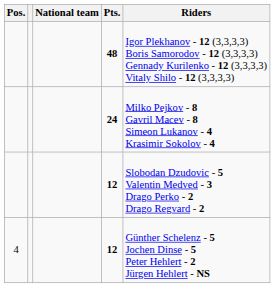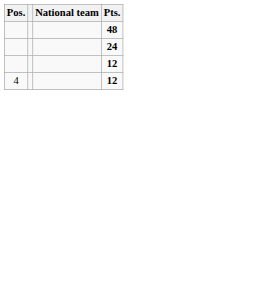- column: Riders | Igor Plekhanov - 12 (3,3,3,3) Boris Samorodov - 12 (3,3,3,3) Gennady Kurilenko - 12 (3,3,3,3) Vitaly Shilo - 12 (3,3,3,3) | Milko Pejkov - 8 Gavril Macev - 8 Simeon Lukanov - 4 Krasimir Sokolov - 4 | Slobodan Dzudovic - 5 Valentin Medved - 3 Drago Perko - 2 Drago Regvard - 2 | Günther Schelenz - 5 Jochen Dinse - 5 Peter Hehlert - 2 Jürgen Hehlert - NS
